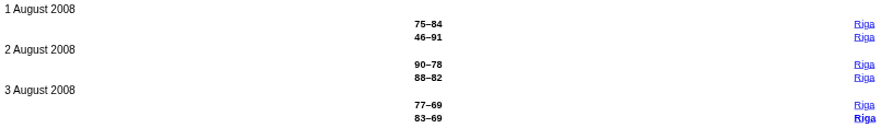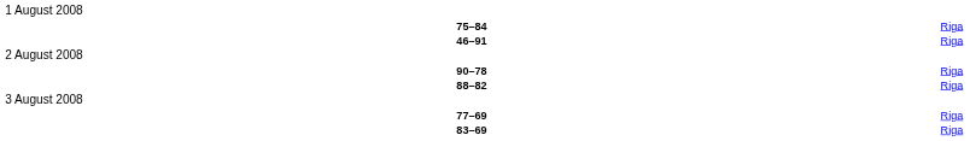83–69 | column 3: bold -> normal
